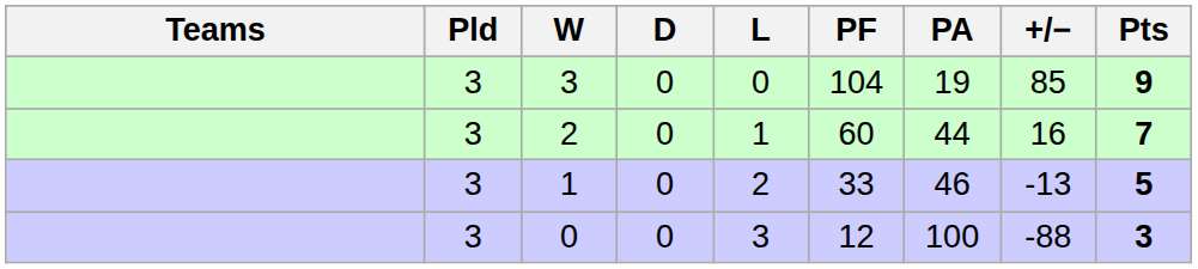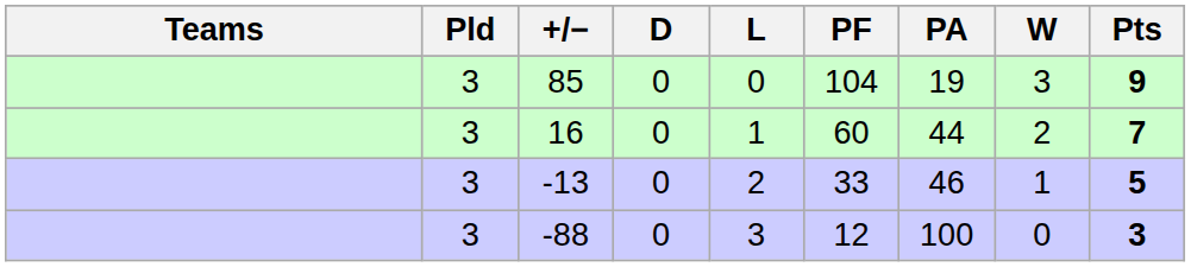columns swapped: W <-> +/−
